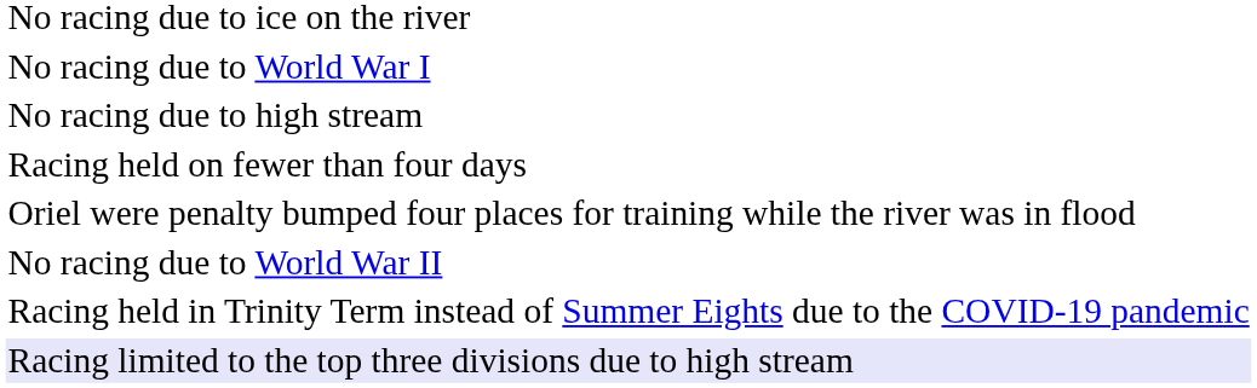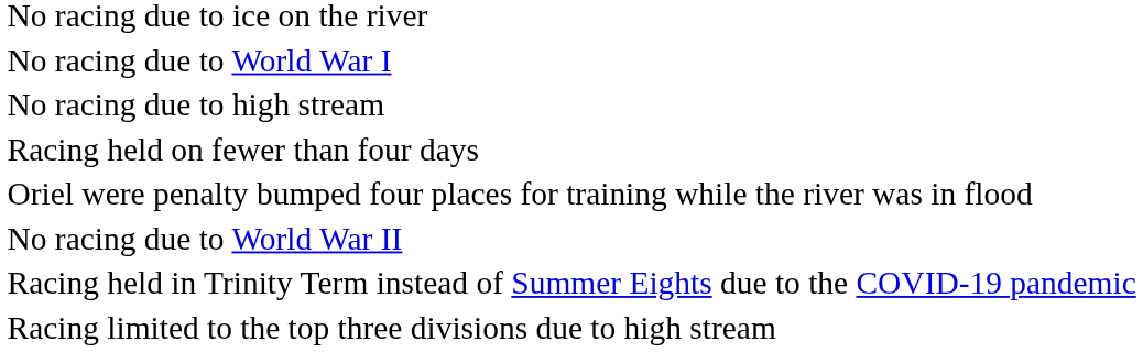row 8 | column 1: lavender background -> no background
